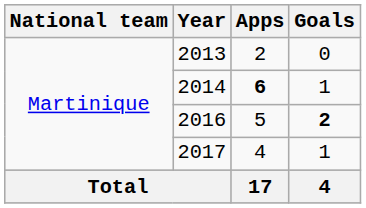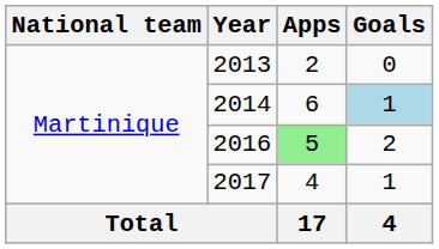2014 | Apps: bold -> normal
2014 | Goals: no background -> lightblue background
2016 | Apps: no background -> lightgreen background
2016 | Goals: bold -> normal
